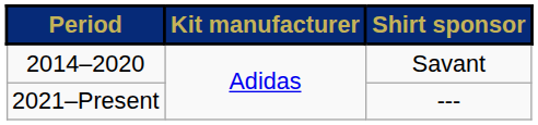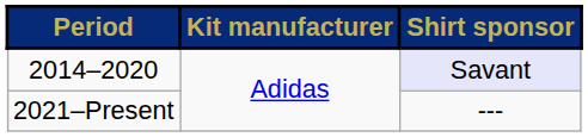2014–2020 | Shirt sponsor: no background -> lavender background
